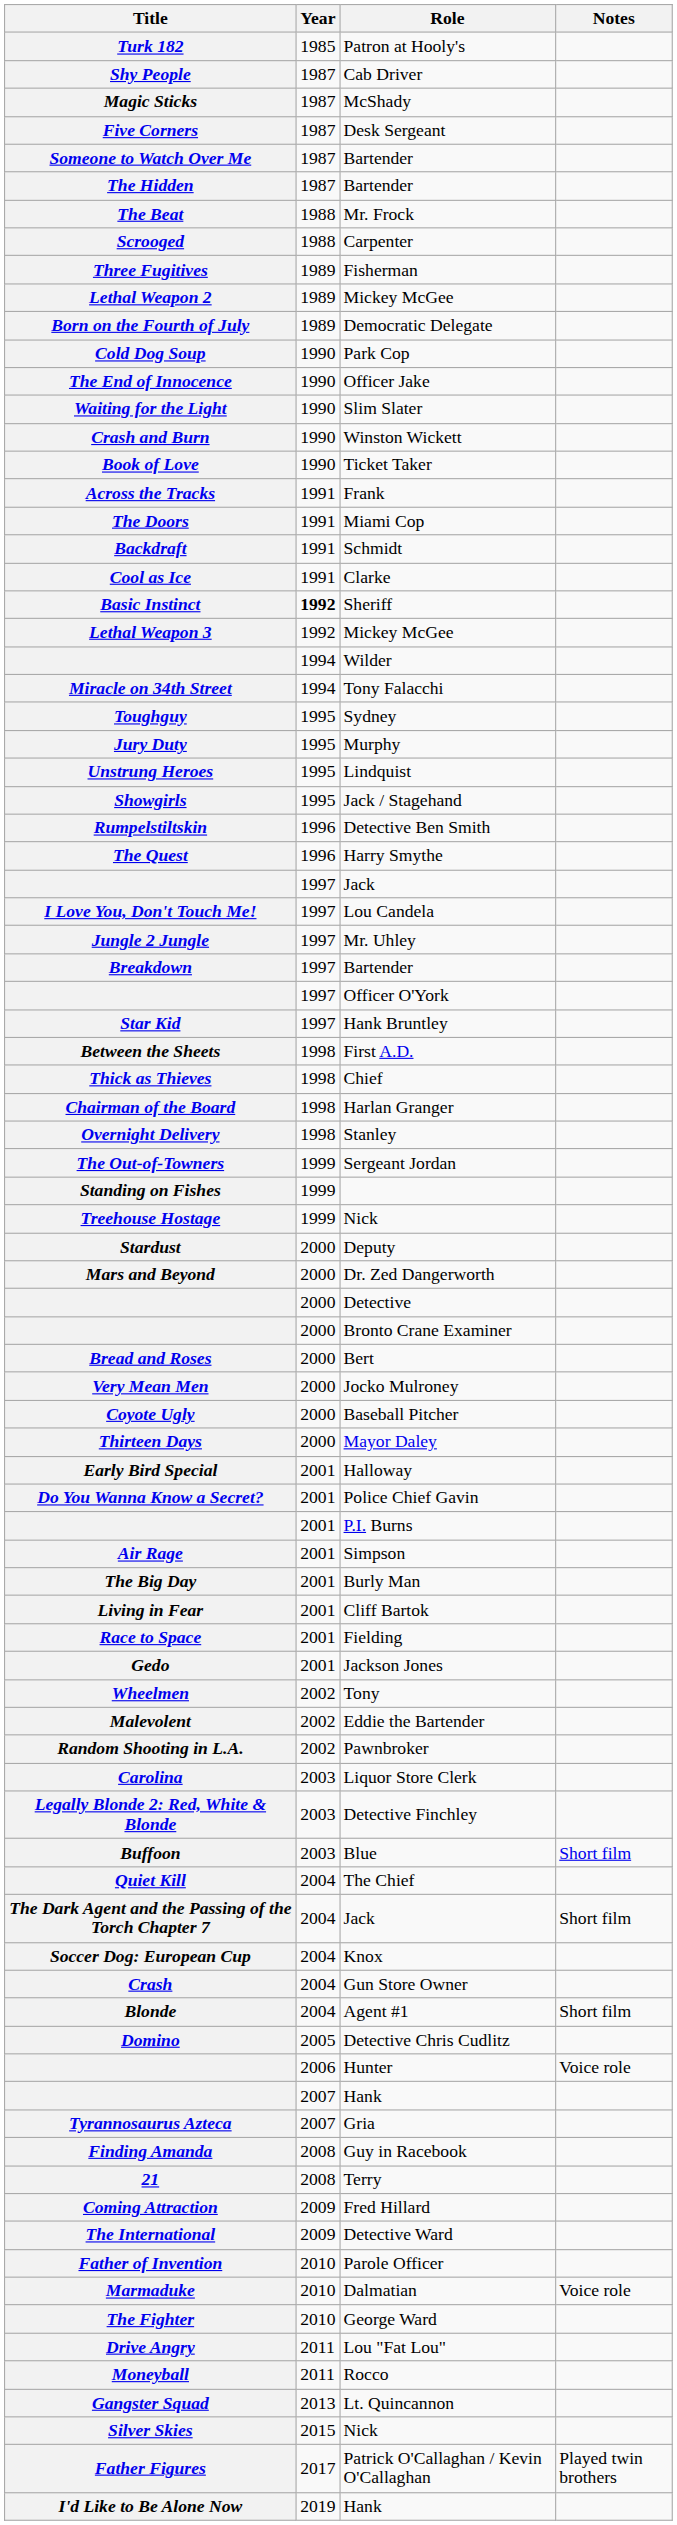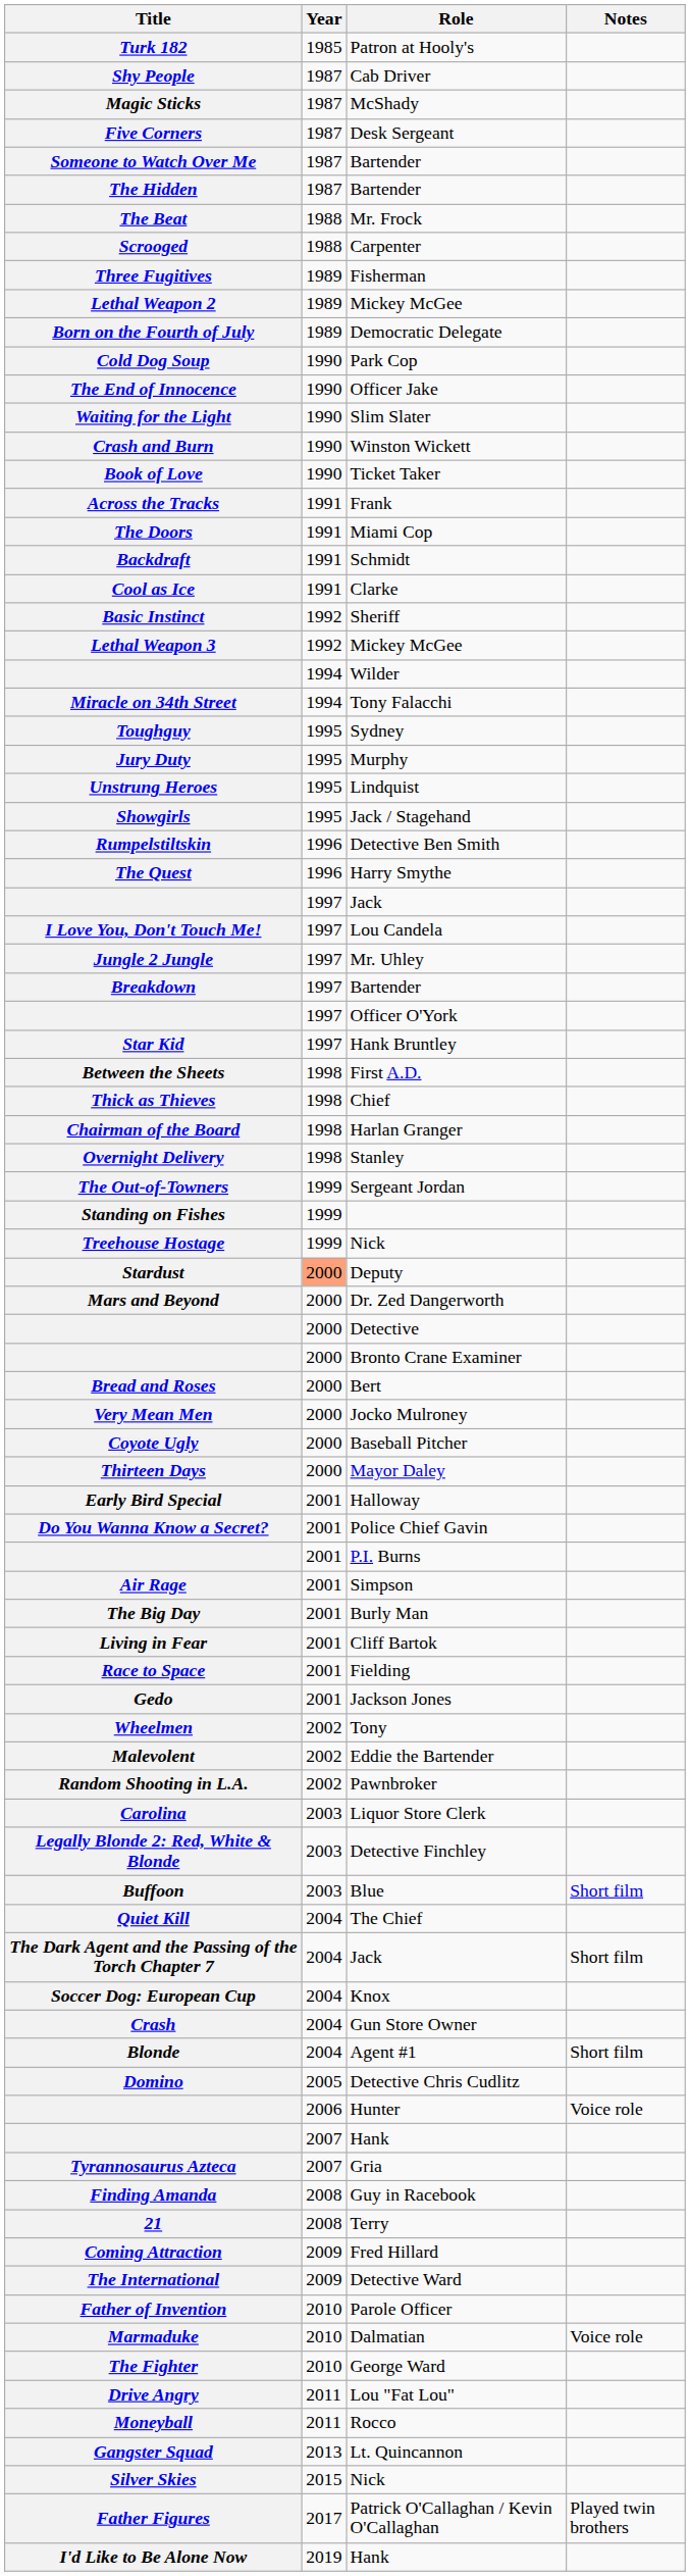Sheriff | Year: bold -> normal
Deputy | Year: no background -> lightsalmon background
